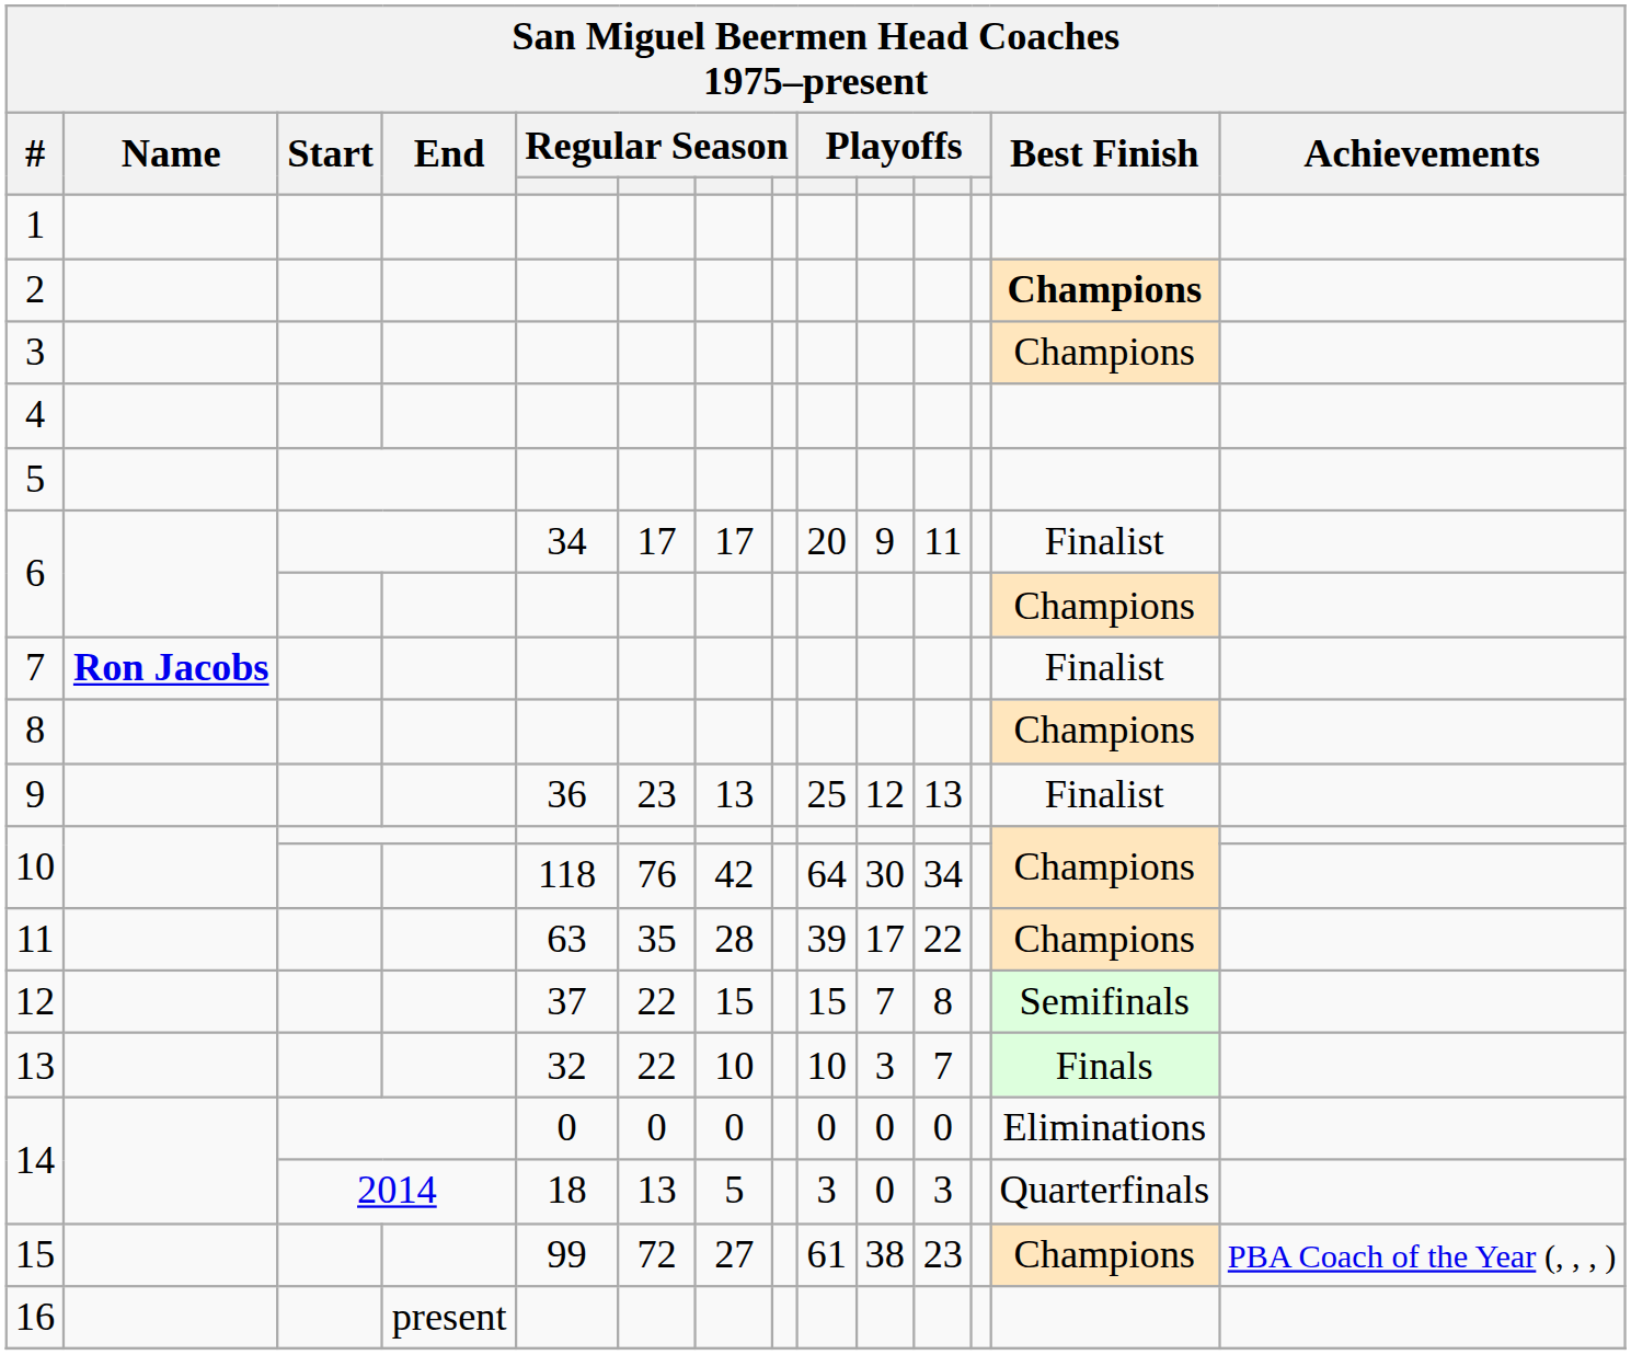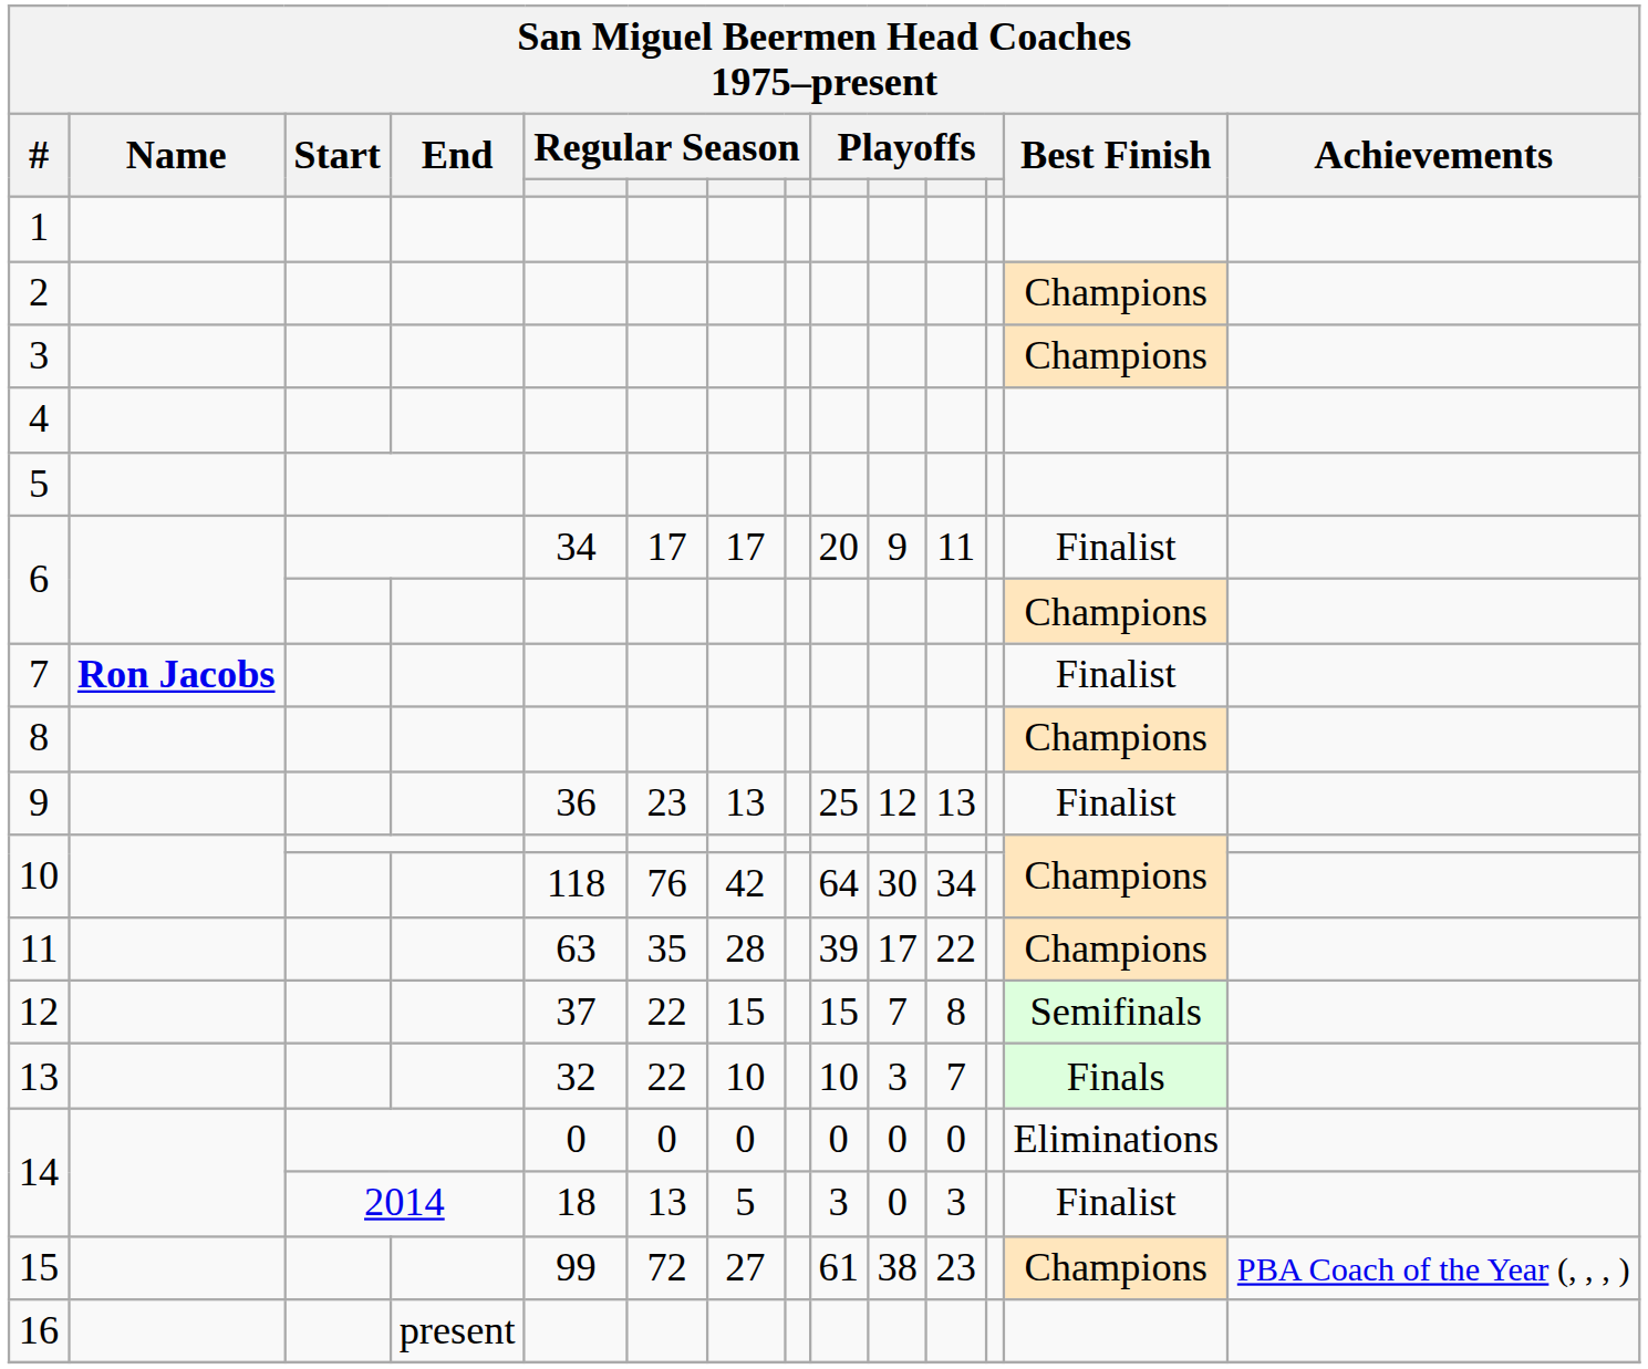2 | Best Finish: bold -> normal
14 / 2014 | Best Finish: Quarterfinals -> Finalist
